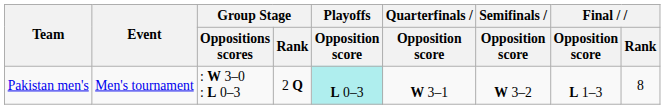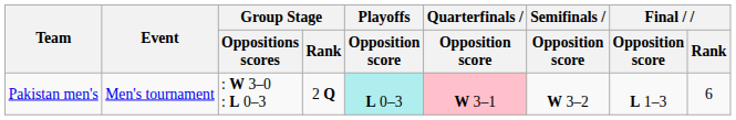Pakistan men's | Quarterfinals / Opposition score: no background -> pink background
Pakistan men's | Final / Rank: 8 -> 6
